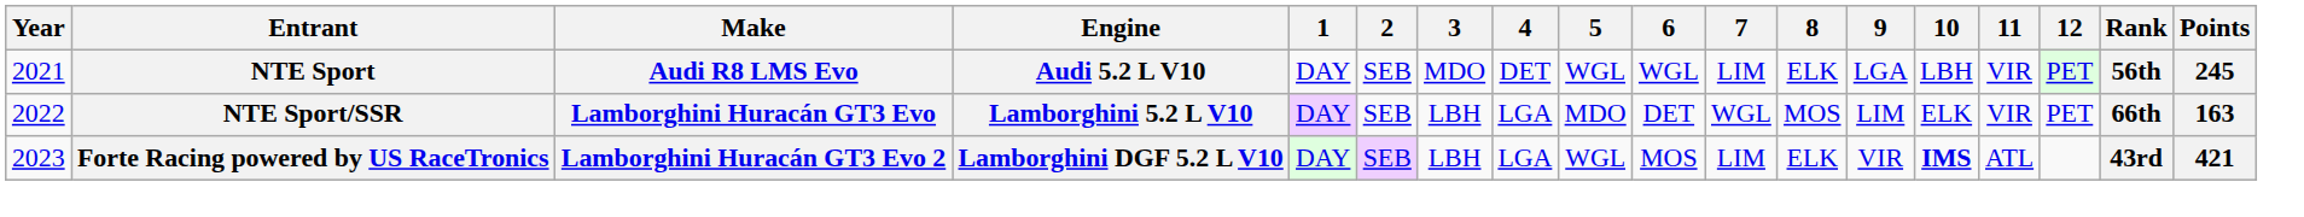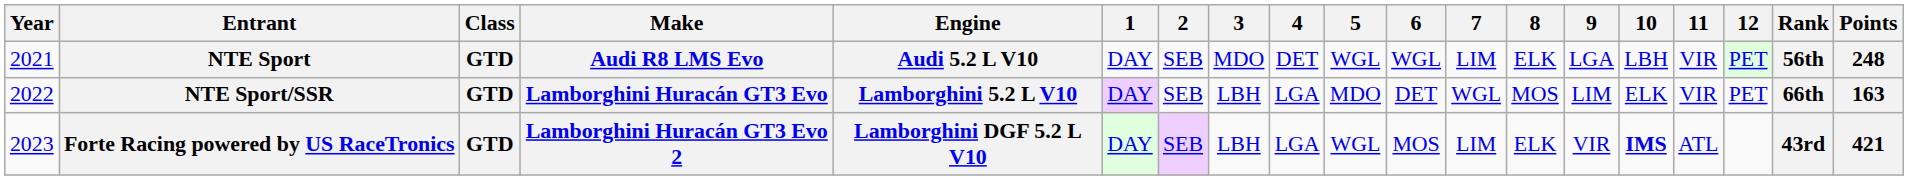+ column: Class | GTD | GTD | GTD
NTE Sport | Points: 245 -> 248
